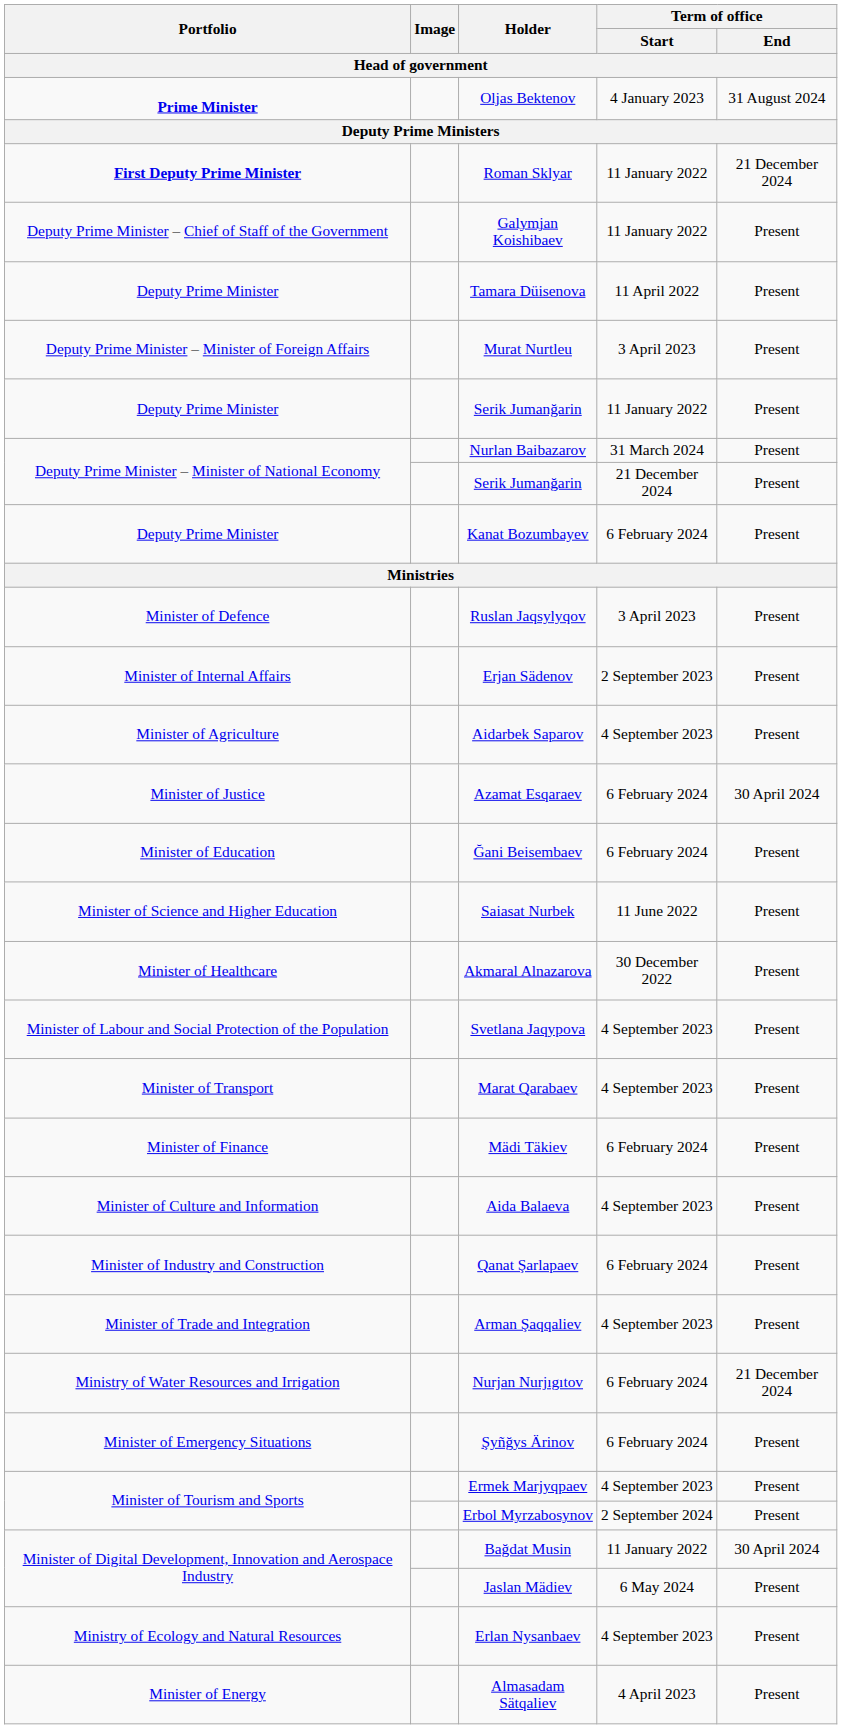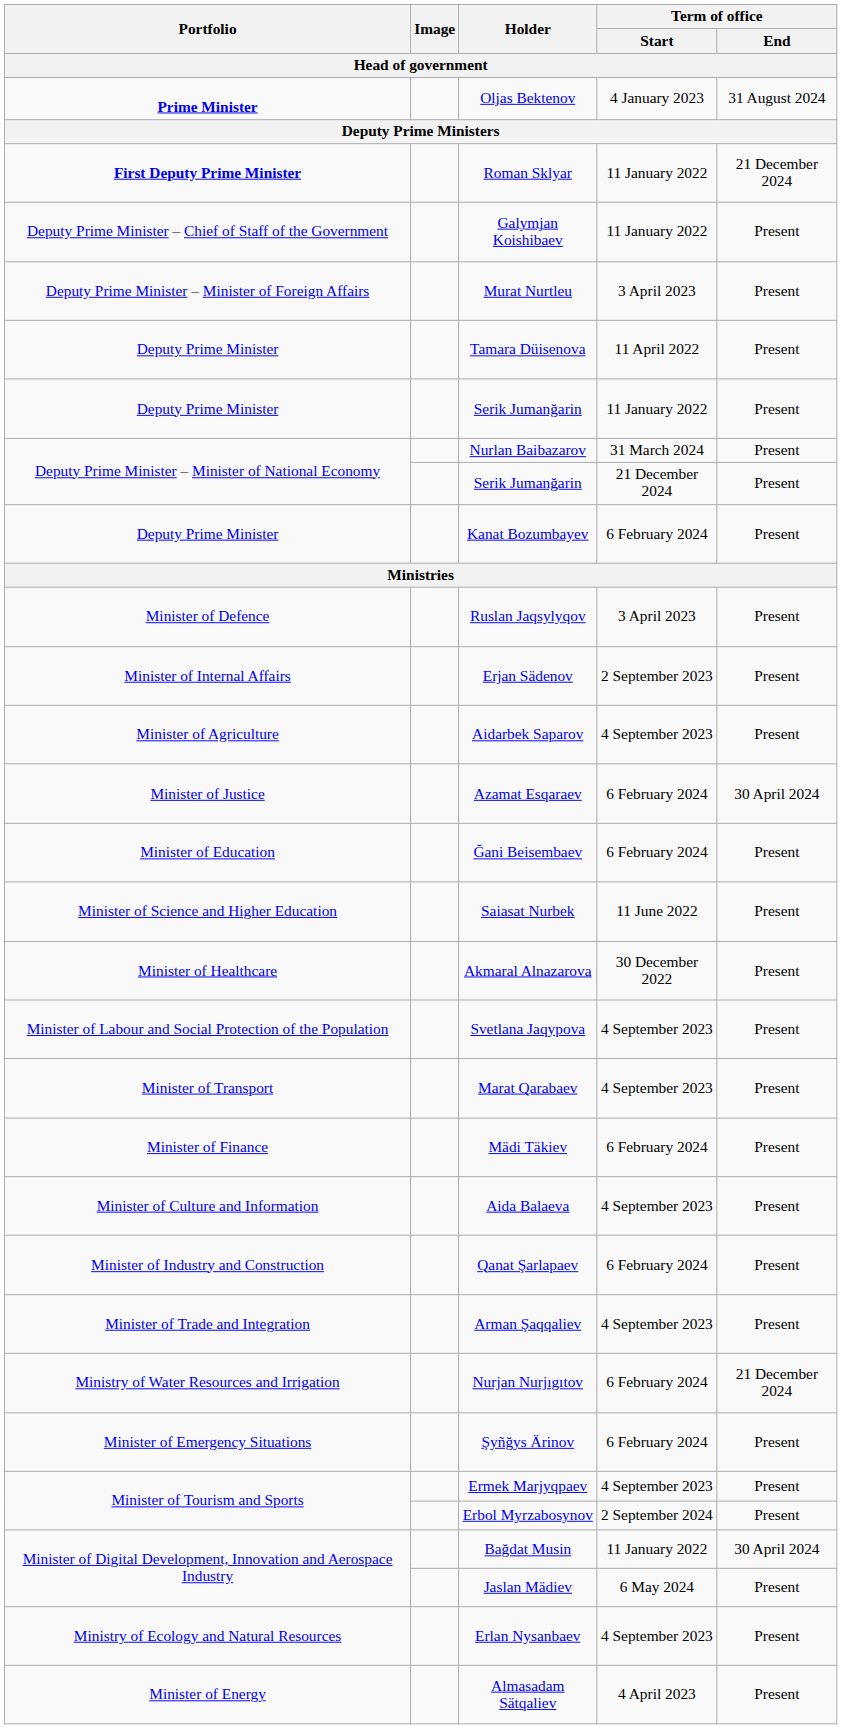rows swapped: Murat Nurtleu <-> Tamara Düisenova
